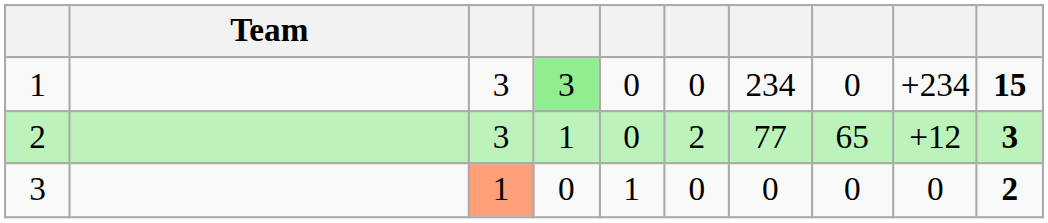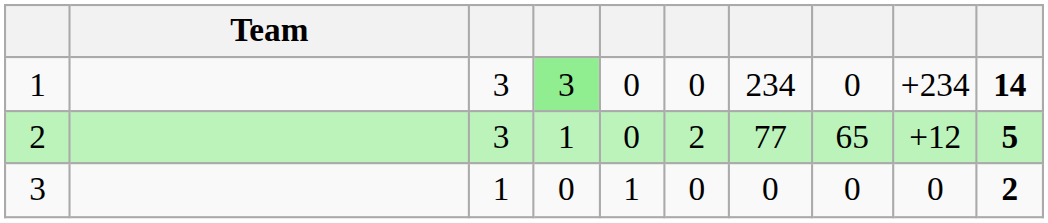row 2 | column 10: 15 -> 14
row 3 | column 10: 3 -> 5
row 4 | column 3: lightsalmon background -> no background
